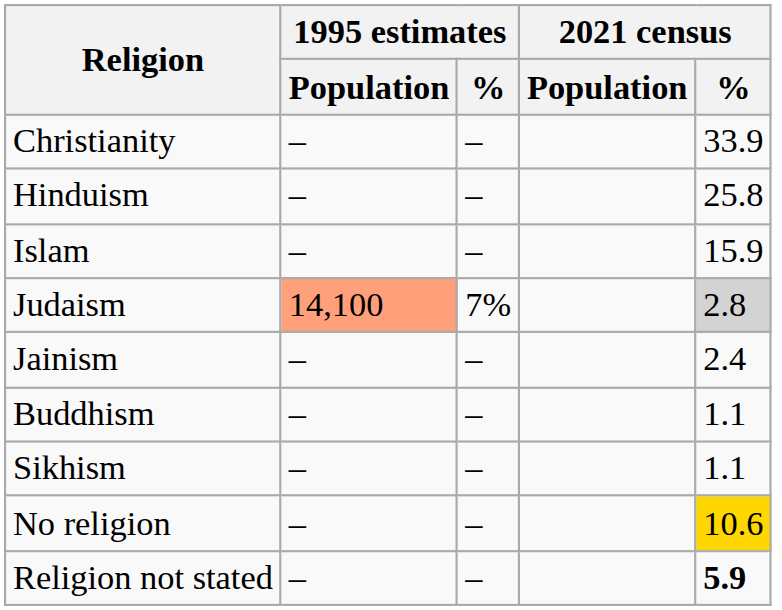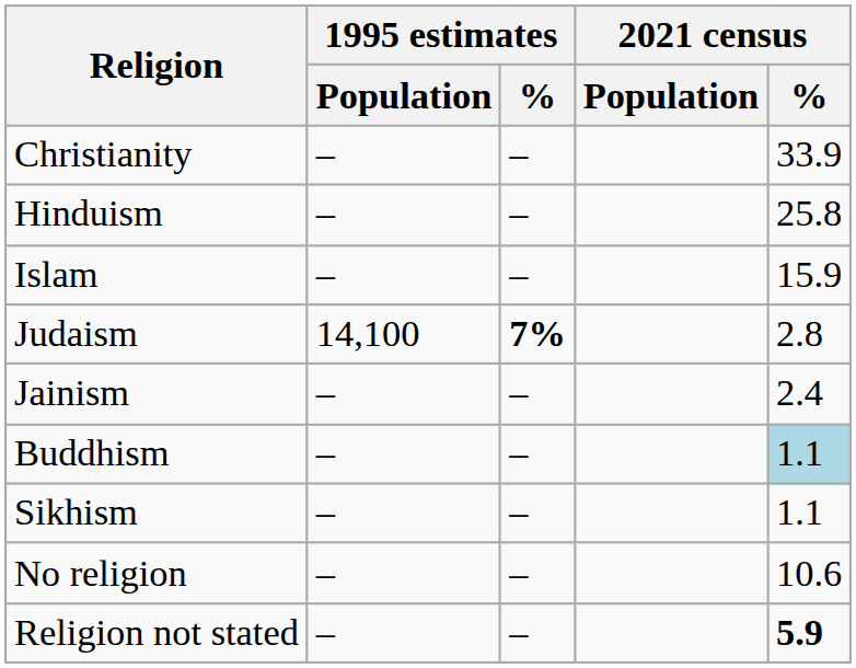Judaism | 1995 estimates / Population: lightsalmon background -> no background
Judaism | 1995 estimates / %: normal -> bold
Judaism | 2021 census / %: lightgrey background -> no background
Buddhism | 2021 census / %: no background -> lightblue background
No religion | 2021 census / %: gold background -> no background
